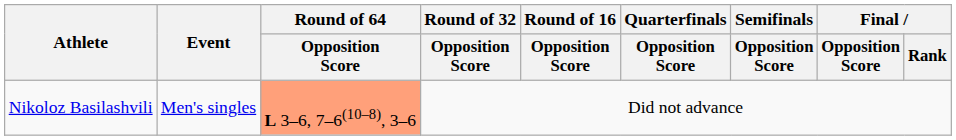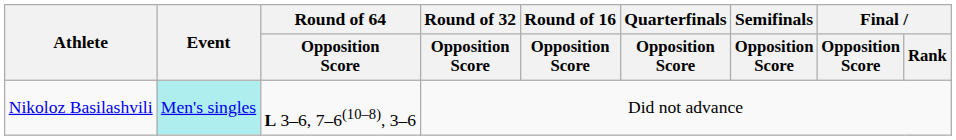Nikoloz Basilashvili | Event: no background -> paleturquoise background
Nikoloz Basilashvili | Round of 64 / Opposition Score: lightsalmon background -> no background
